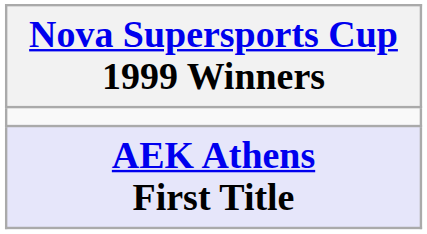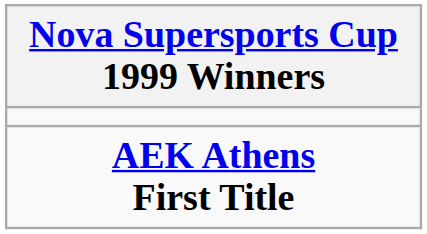row 3 | column 1: lavender background -> no background
